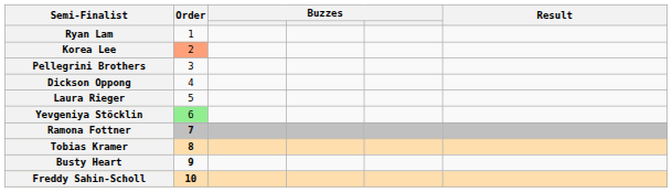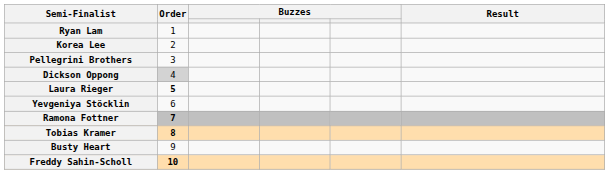Korea Lee | Order: lightsalmon background -> no background
Dickson Oppong | Order: no background -> lightgrey background
Laura Rieger | Order: normal -> bold
Yevgeniya Stöcklin | Order: lightgreen background -> no background
Busty Heart | Order: bold -> normal
